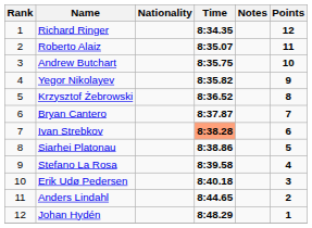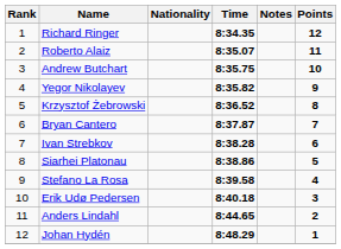Ivan Strebkov | Time: lightsalmon background -> no background
